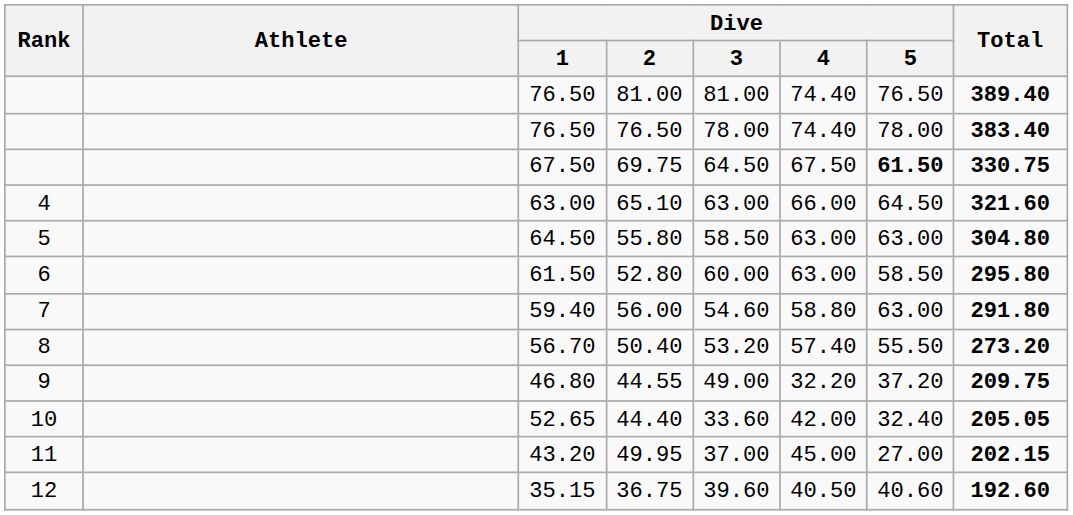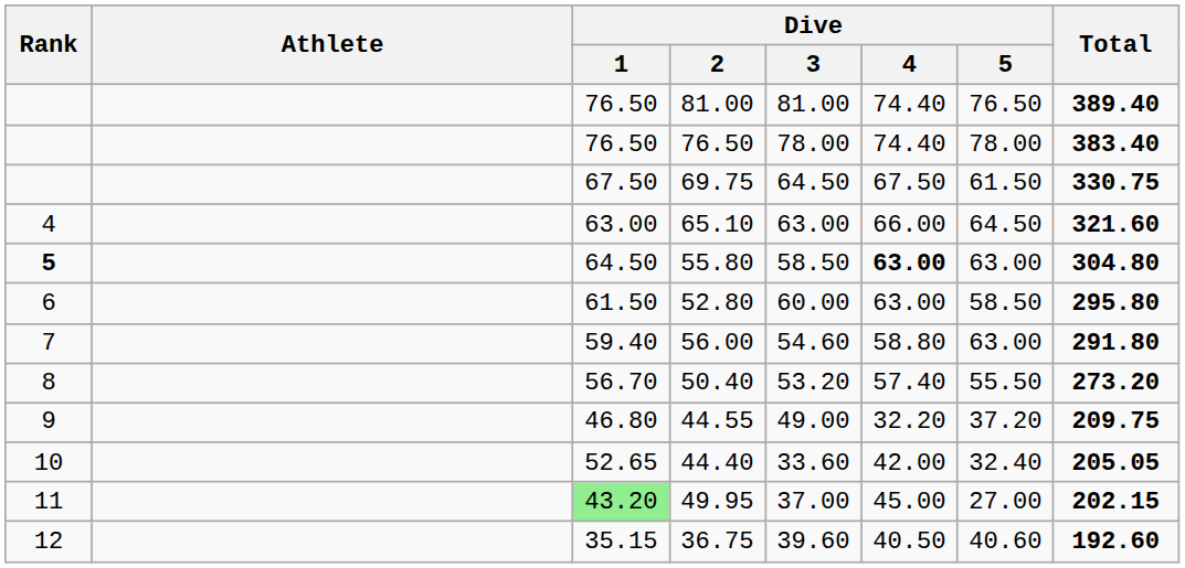69.75 | Dive / 5: bold -> normal
55.80 | Rank: normal -> bold
55.80 | Dive / 4: normal -> bold
49.95 | Dive / 1: no background -> lightgreen background
